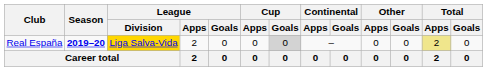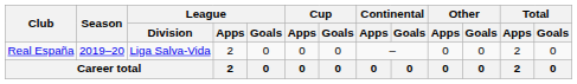Real España | Season: bold -> normal
Real España | League / Division: gold background -> no background
Real España | Cup / Goals: lightgrey background -> no background
Real España | Total / Apps: khaki background -> no background
